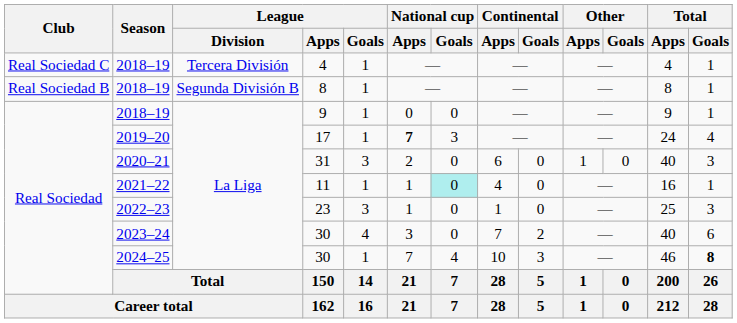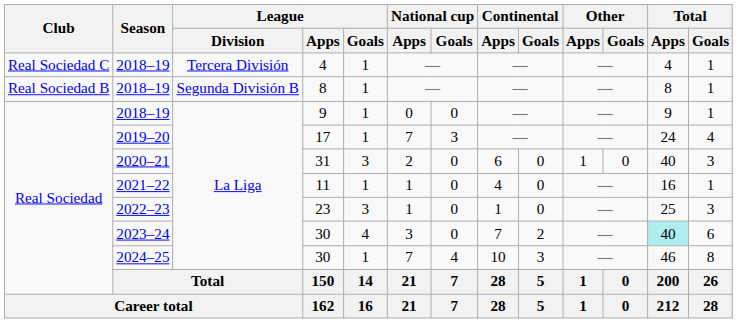17 | National cup / Apps: bold -> normal
11 | National cup / Goals: paleturquoise background -> no background
2023–24 / 30 | Total / Apps: no background -> paleturquoise background
2024–25 / 30 | Total / Goals: bold -> normal
